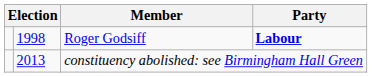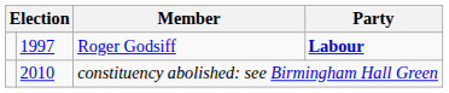Roger Godsiff | column 2: 1998 -> 1997
constituency abolished: see Birmingham Hall Green | column 2: 2013 -> 2010
